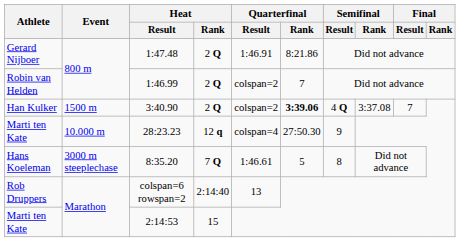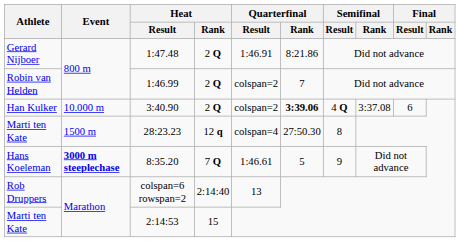3:40.90 | Event: 1500 m -> 10.000 m
3:40.90 | Final / Result: 7 -> 6
28:23.23 | Event: 10.000 m -> 1500 m
28:23.23 | Semifinal / Result: 9 -> 8
8:35.20 | Event: normal -> bold
8:35.20 | Semifinal / Result: 8 -> 9
